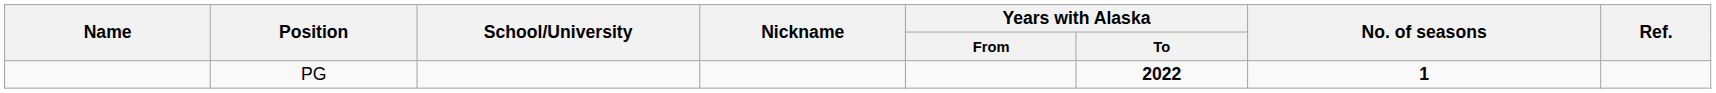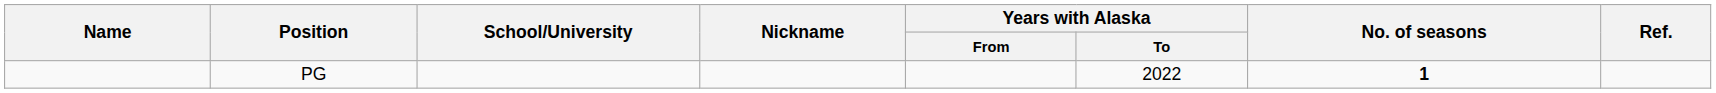PG | Years with Alaska / To: bold -> normal
